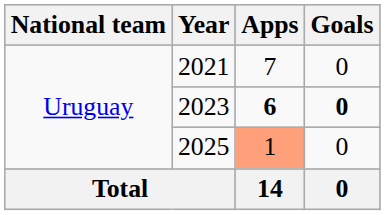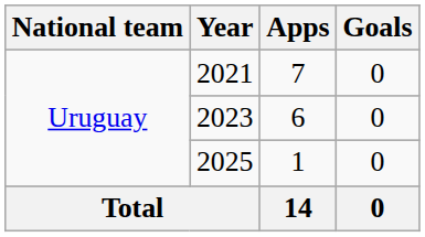2023 | Apps: bold -> normal
2023 | Goals: bold -> normal
2025 | Apps: lightsalmon background -> no background
